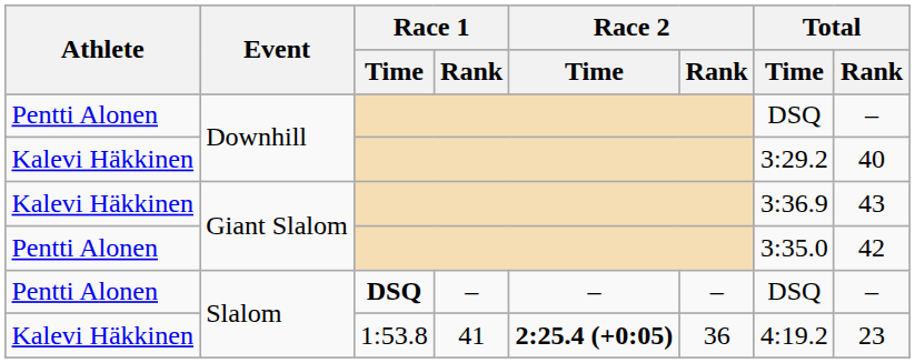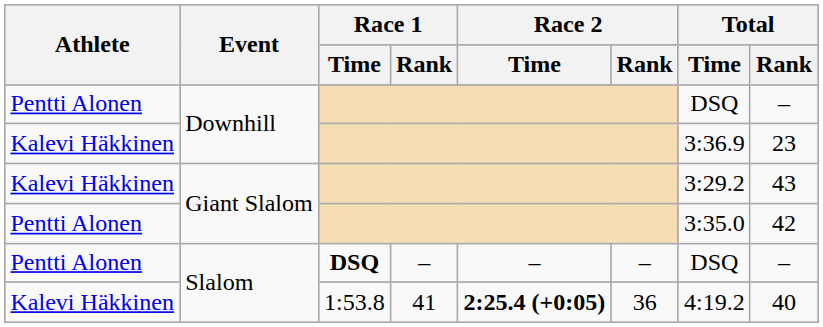Kalevi Häkkinen / Downhill | Total / Time: 3:29.2 -> 3:36.9
Kalevi Häkkinen / Downhill | Total / Rank: 40 -> 23
Kalevi Häkkinen / Giant Slalom | Total / Time: 3:36.9 -> 3:29.2
Kalevi Häkkinen / Slalom | Total / Rank: 23 -> 40
